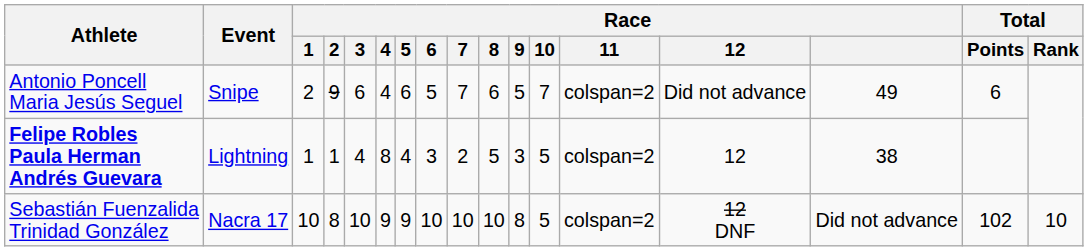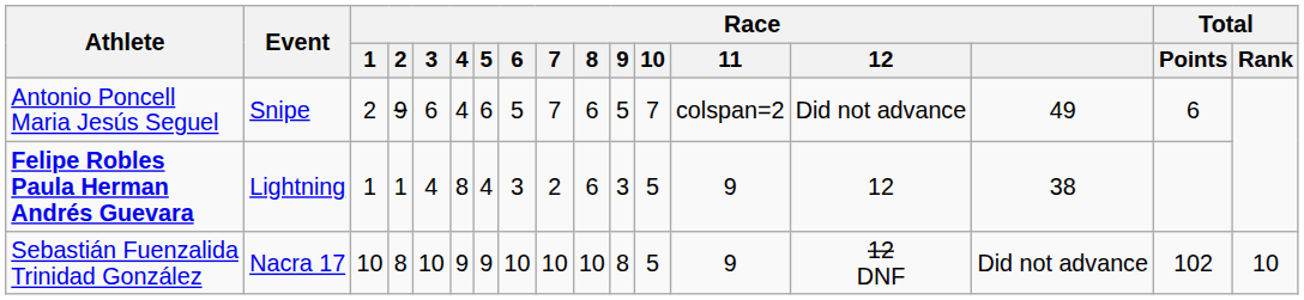Felipe Robles Paula Herman Andrés Guevara | Race / 8: 5 -> 6
Felipe Robles Paula Herman Andrés Guevara | Race / 11: colspan=2 -> 9
Sebastián Fuenzalida Trinidad González | Race / 11: colspan=2 -> 9
